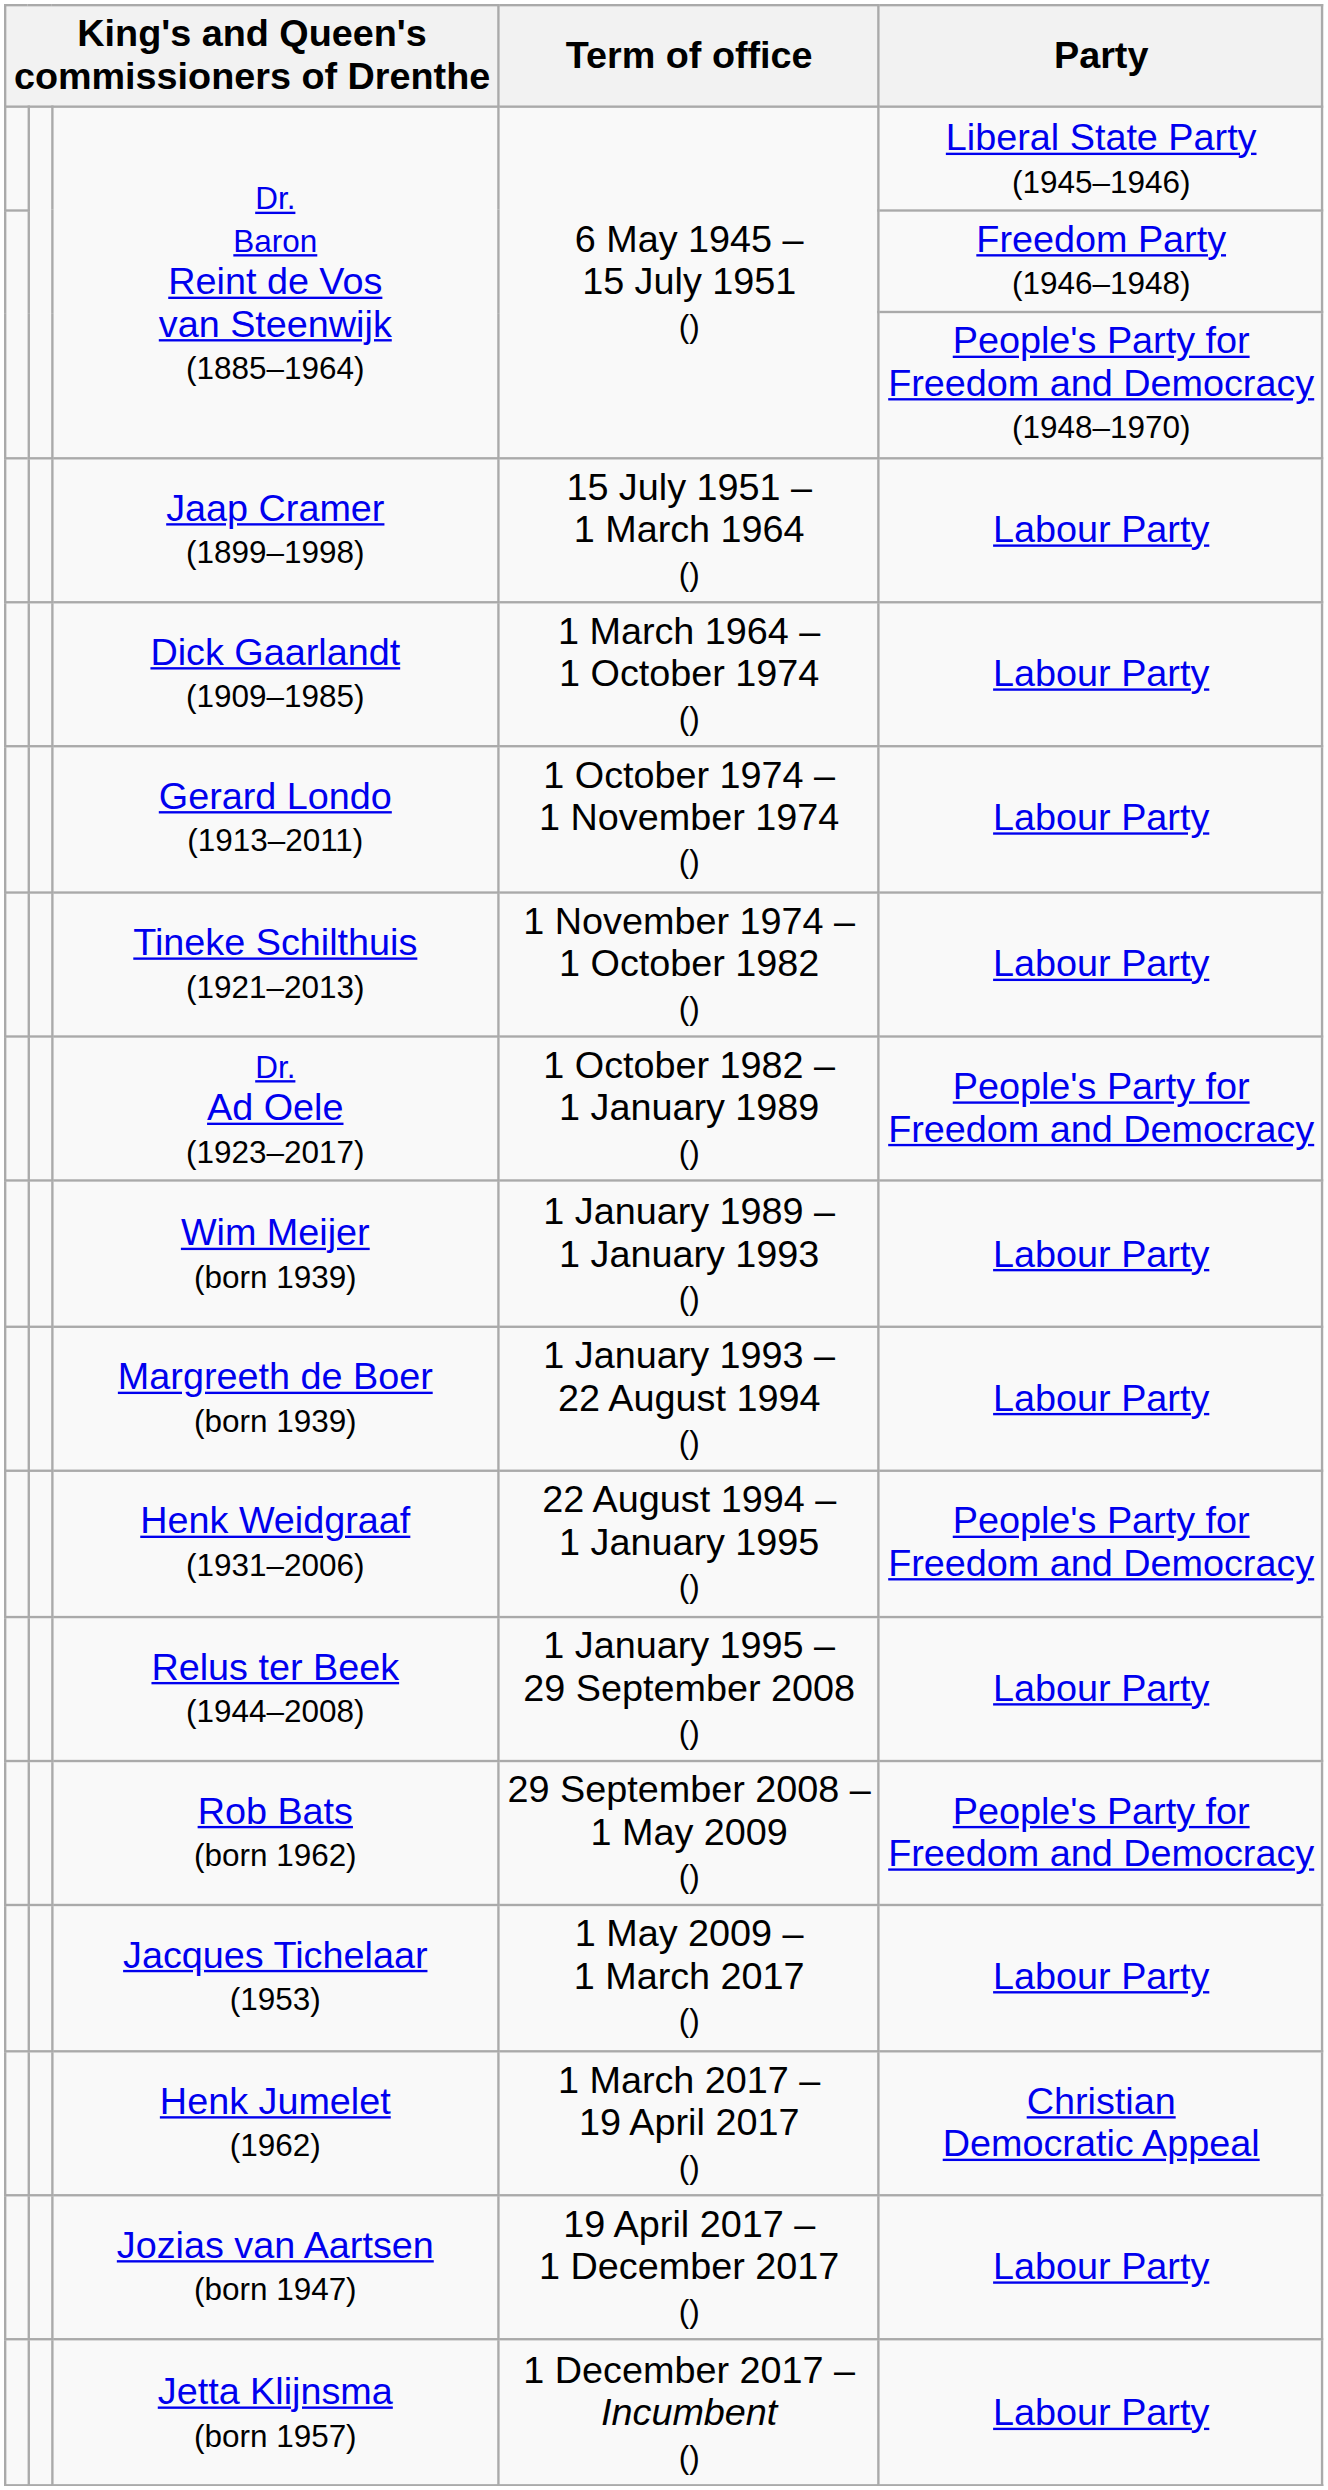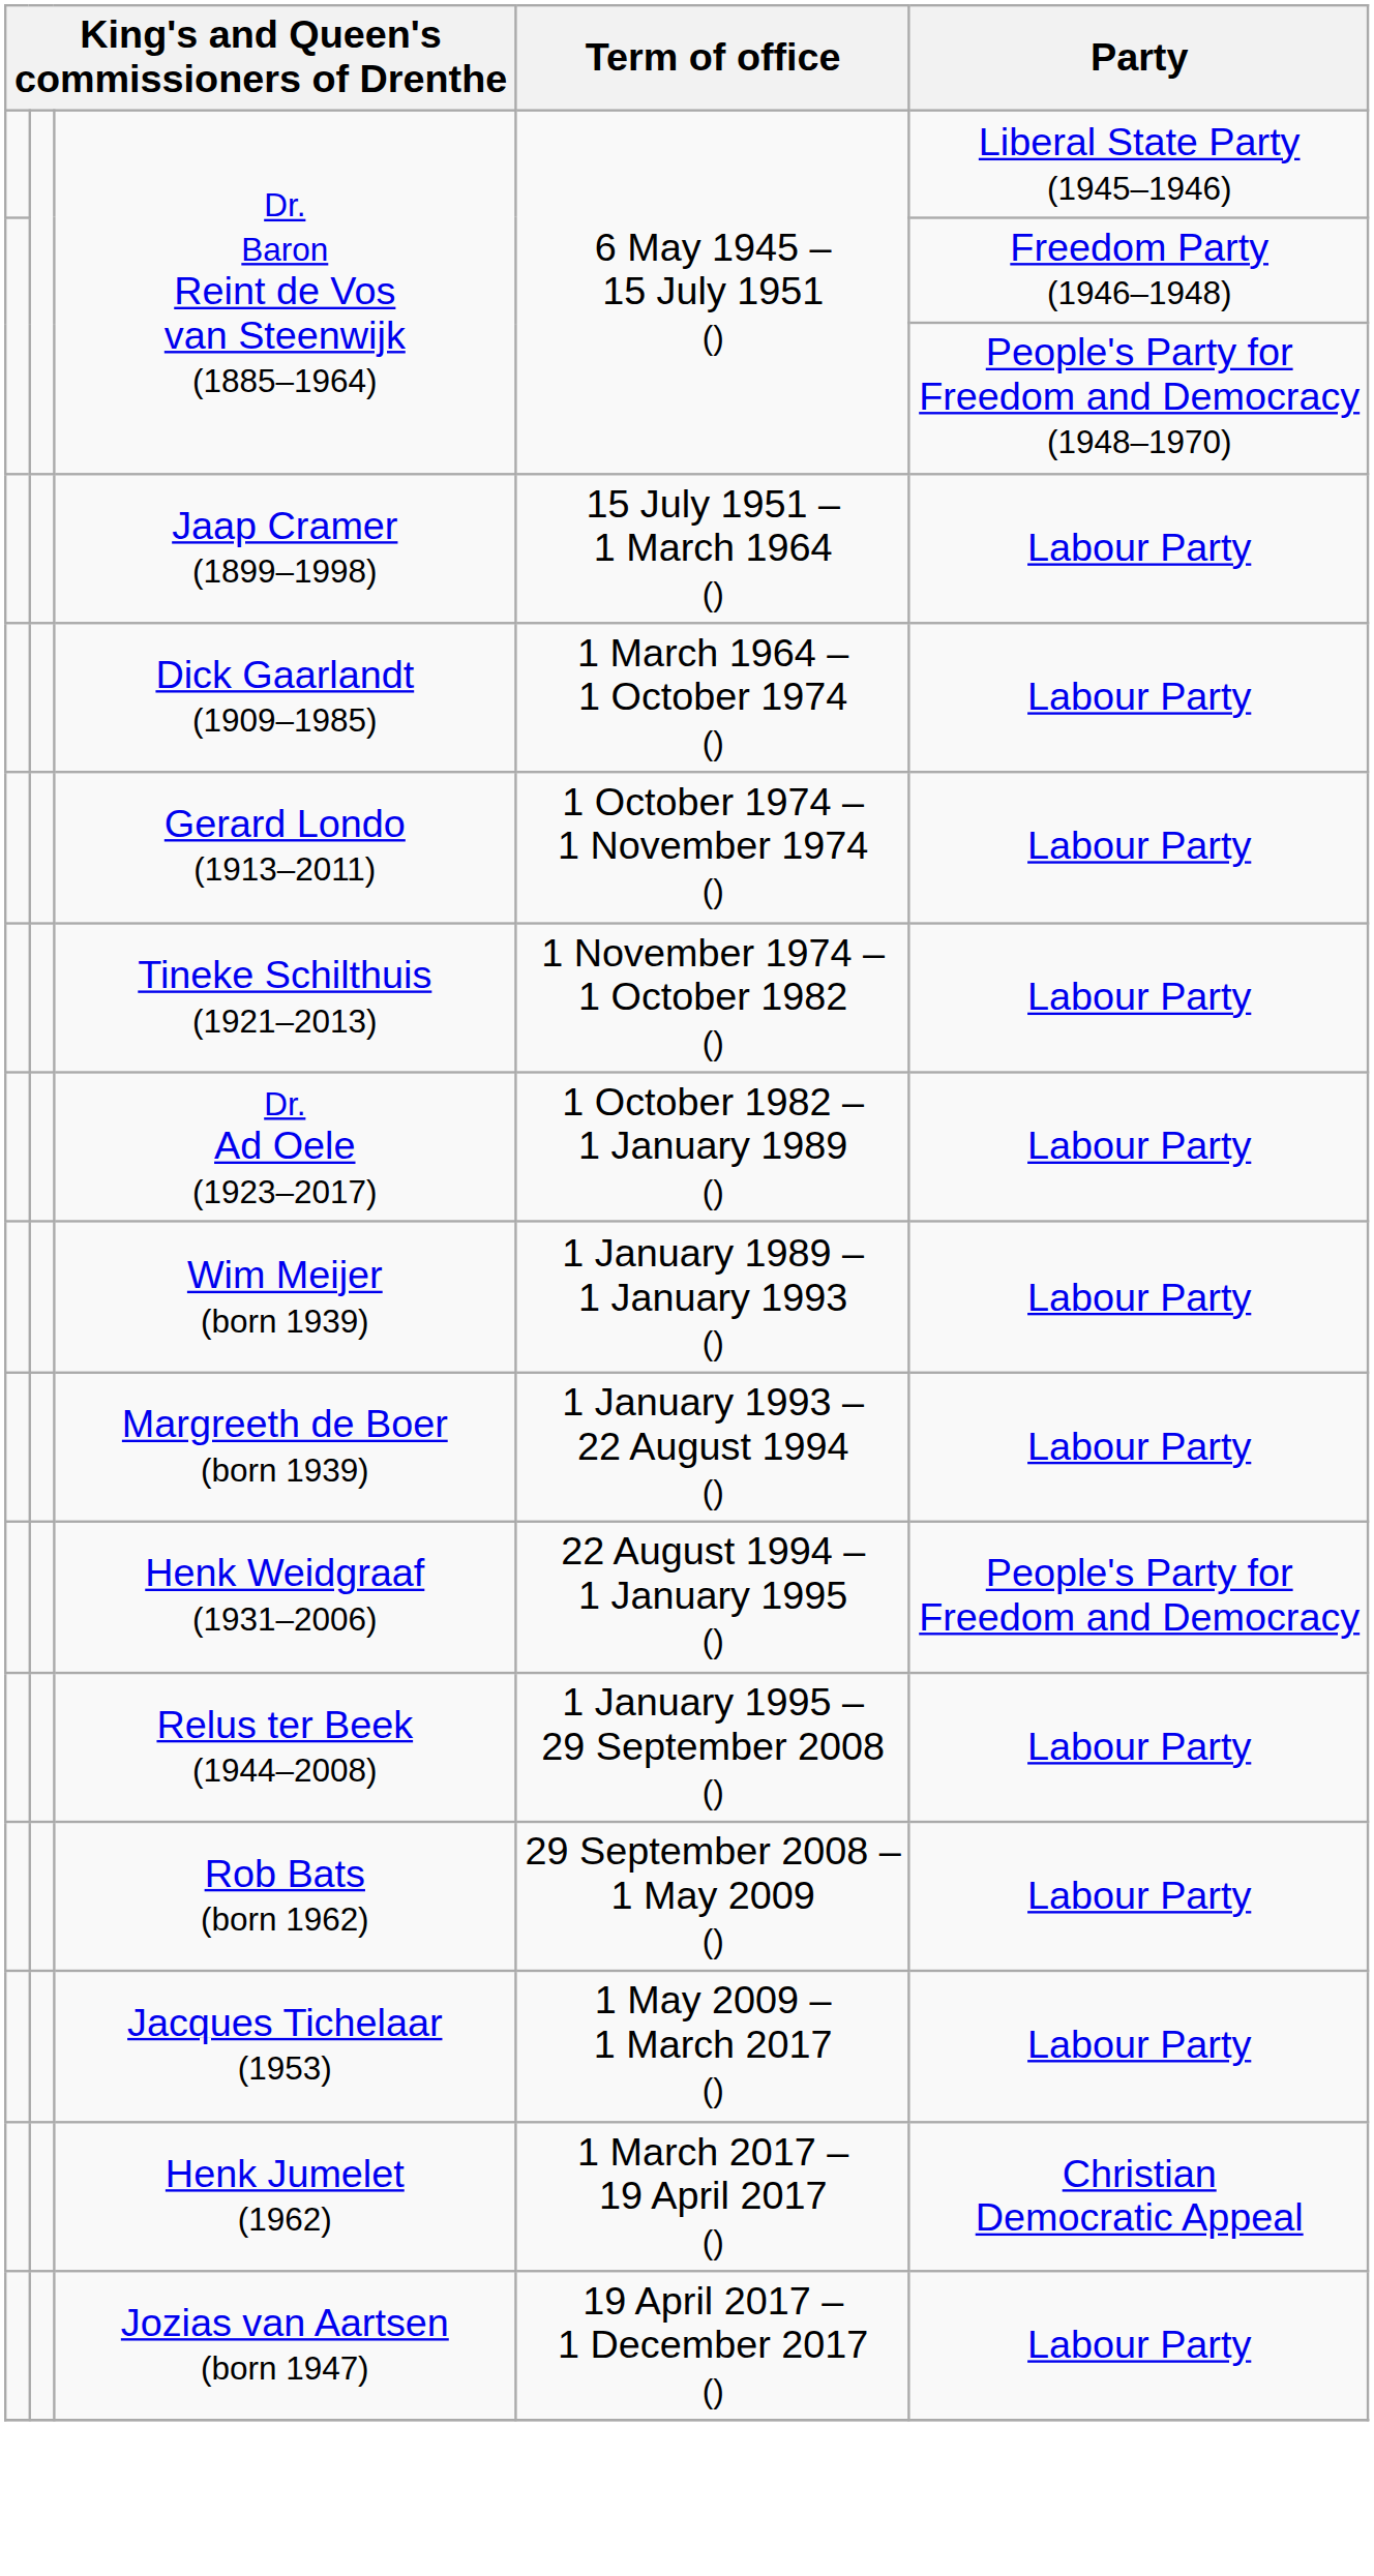Dr. Ad Oele (1923–2017) | Party: People's Party for Freedom and Democracy -> Labour Party
Rob Bats (born 1962) | Party: People's Party for Freedom and Democracy -> Labour Party
- row: Jetta Klijnsma (born 1957) | 1 December 2017 – Incumbent () | Labour Party
